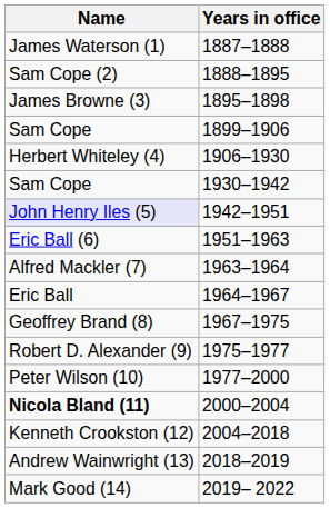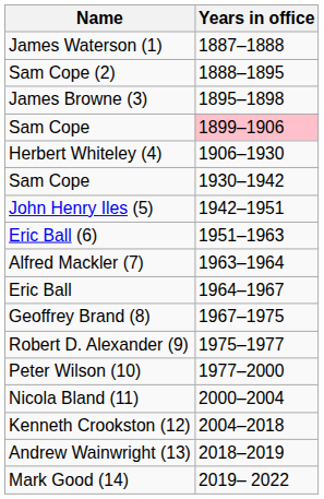row 5 | Years in office: no background -> pink background
row 8 | Name: lavender background -> no background
row 15 | Name: bold -> normal
